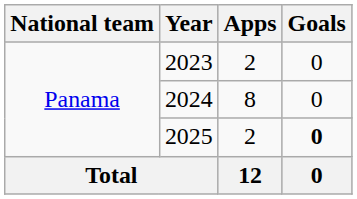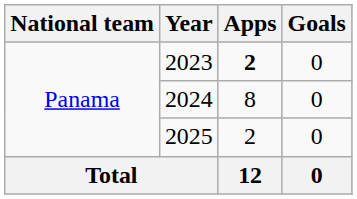2023 | Apps: normal -> bold
2025 | Goals: bold -> normal
